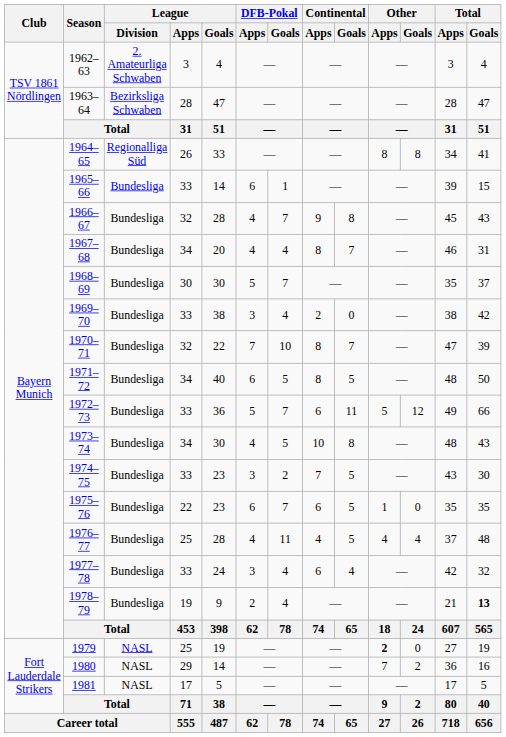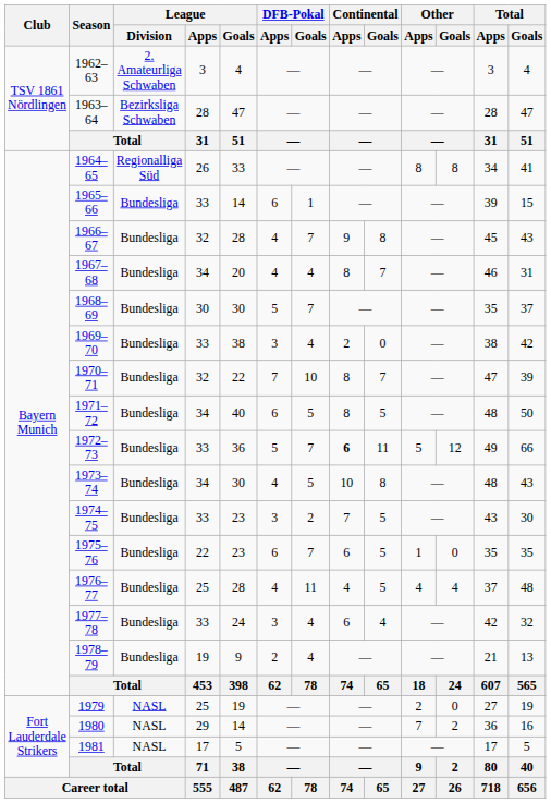1972–73 | Continental / Apps: normal -> bold
1978–79 | Total / Goals: bold -> normal
1979 | Other / Apps: bold -> normal
